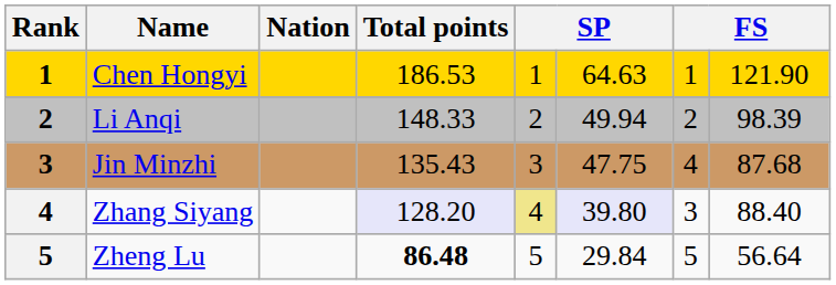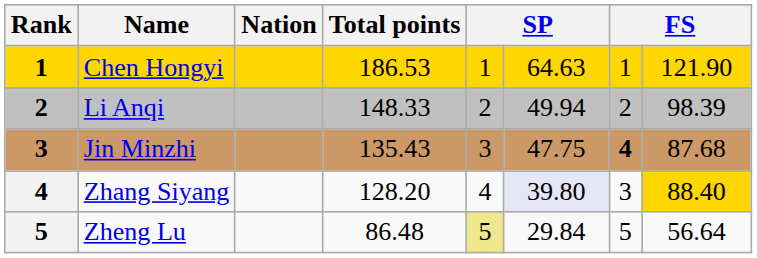Jin Minzhi | column 7: normal -> bold
Zhang Siyang | Total points: lavender background -> no background
Zhang Siyang | column 5: khaki background -> no background
Zhang Siyang | column 8: no background -> gold background
Zheng Lu | Total points: bold -> normal
Zheng Lu | column 5: no background -> khaki background
